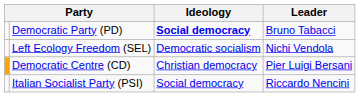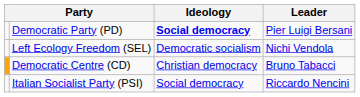Democratic Party (PD) | Leader: Bruno Tabacci -> Pier Luigi Bersani
Democratic Centre (CD) | Leader: Pier Luigi Bersani -> Bruno Tabacci
